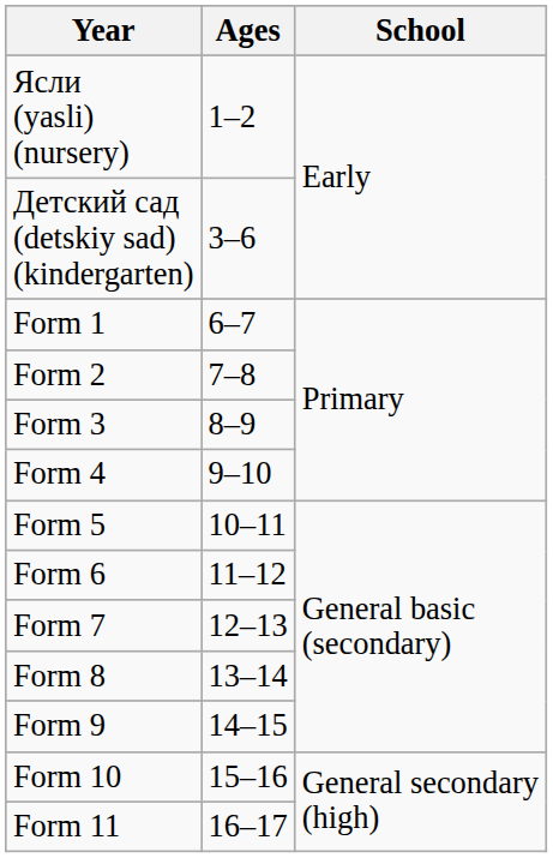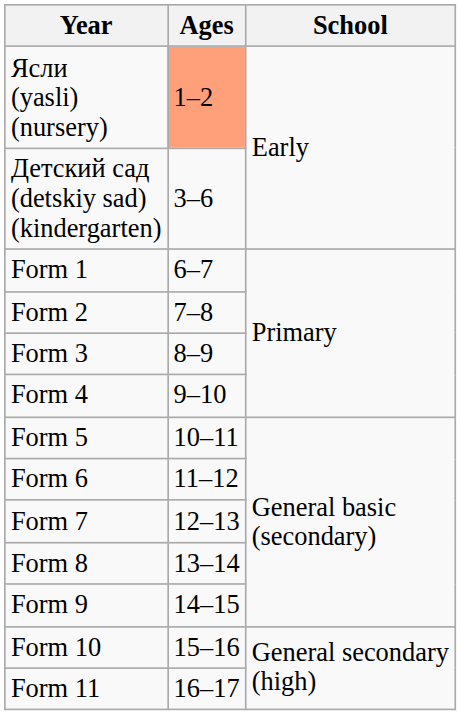Ясли (yasli) (nursery) | Ages: no background -> lightsalmon background
